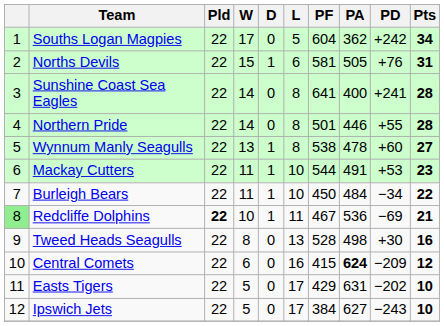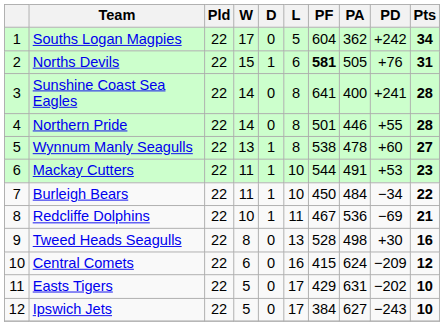Norths Devils | PF: normal -> bold
Redcliffe Dolphins | column 1: lightgreen background -> no background
Redcliffe Dolphins | Pld: bold -> normal
Central Comets | PA: bold -> normal
